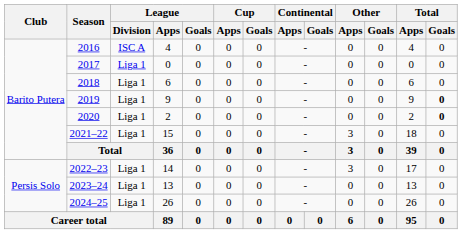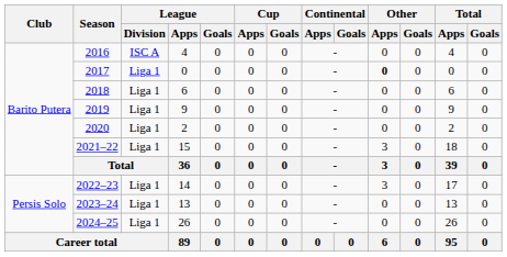2017 | Other / Apps: normal -> bold
2019 | Total / Goals: bold -> normal
2020 | Total / Goals: bold -> normal
